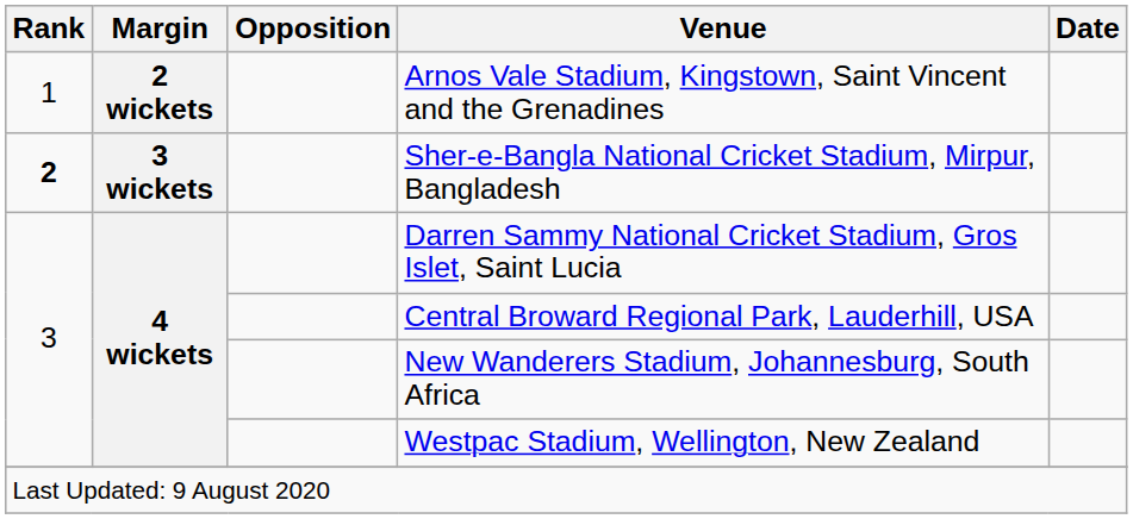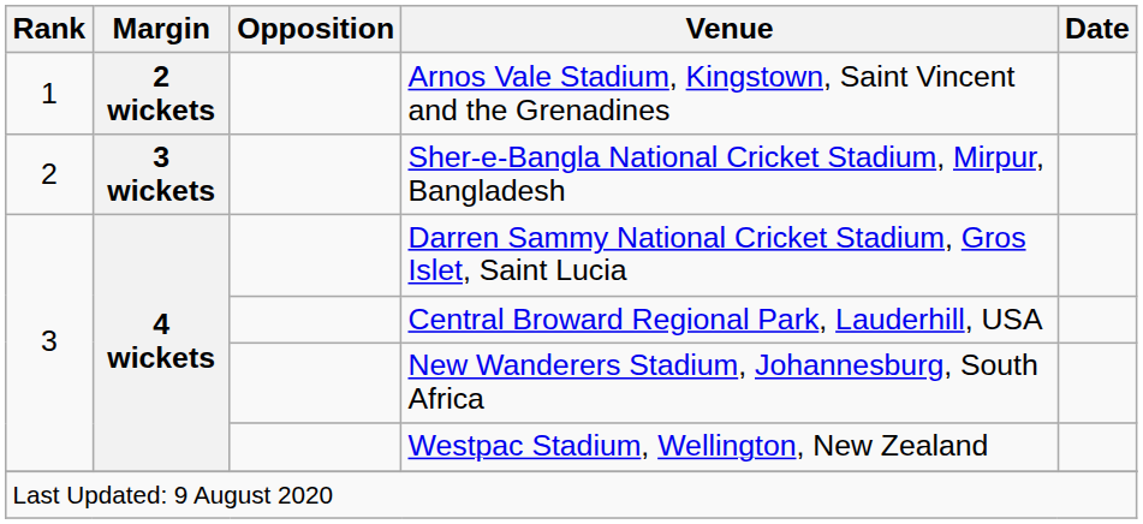Sher-e-Bangla National Cricket Stadium, Mirpur, Bangladesh | Rank: bold -> normal
